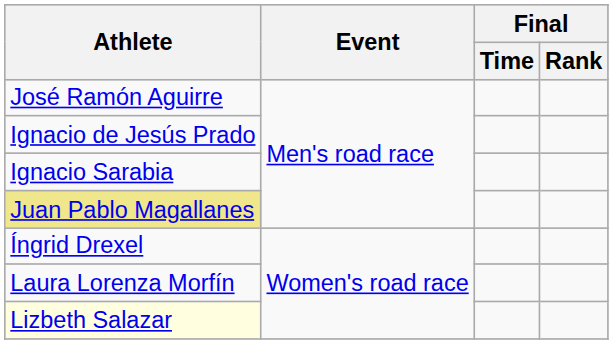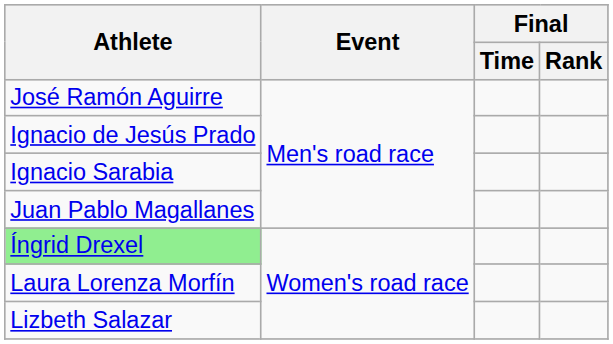Juan Pablo Magallanes | Athlete: khaki background -> no background
Íngrid Drexel | Athlete: no background -> lightgreen background
Lizbeth Salazar | Athlete: lightyellow background -> no background
